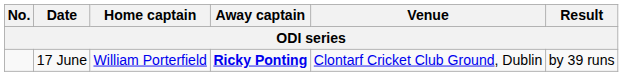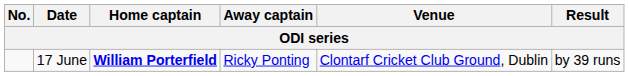17 June | Home captain: normal -> bold
17 June | Away captain: bold -> normal
